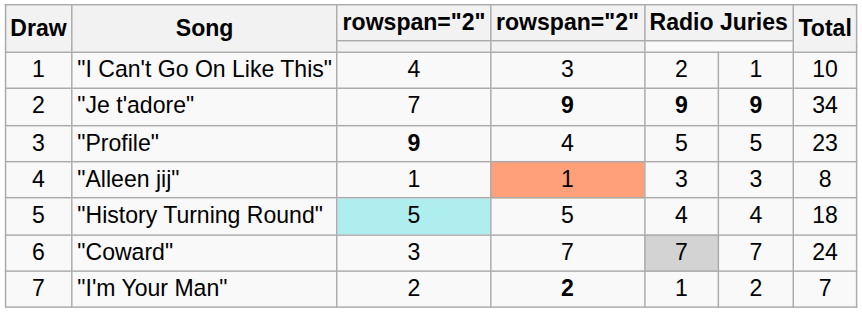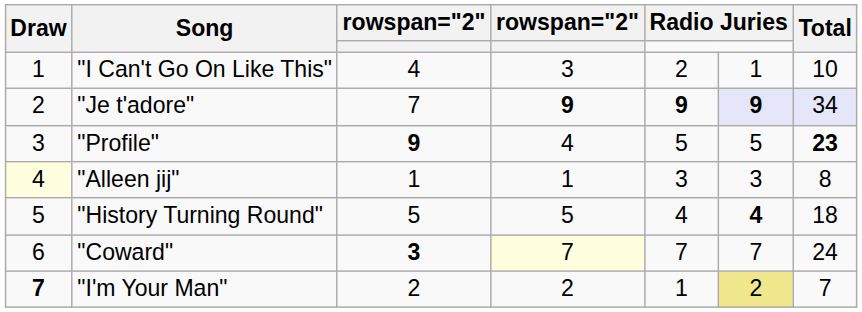"Je t'adore" | column 6: no background -> lavender background
"Je t'adore" | Total: no background -> lavender background
"Profile" | Total: normal -> bold
"Alleen jij" | Draw: no background -> lightyellow background
"Alleen jij" | column 4: lightsalmon background -> no background
"History Turning Round" | column 3: paleturquoise background -> no background
"History Turning Round" | column 6: normal -> bold
"Coward" | column 3: normal -> bold
"Coward" | column 4: no background -> lightyellow background
"Coward" | column 5: lightgrey background -> no background
"I'm Your Man" | Draw: normal -> bold
"I'm Your Man" | column 4: bold -> normal
"I'm Your Man" | column 6: no background -> khaki background
